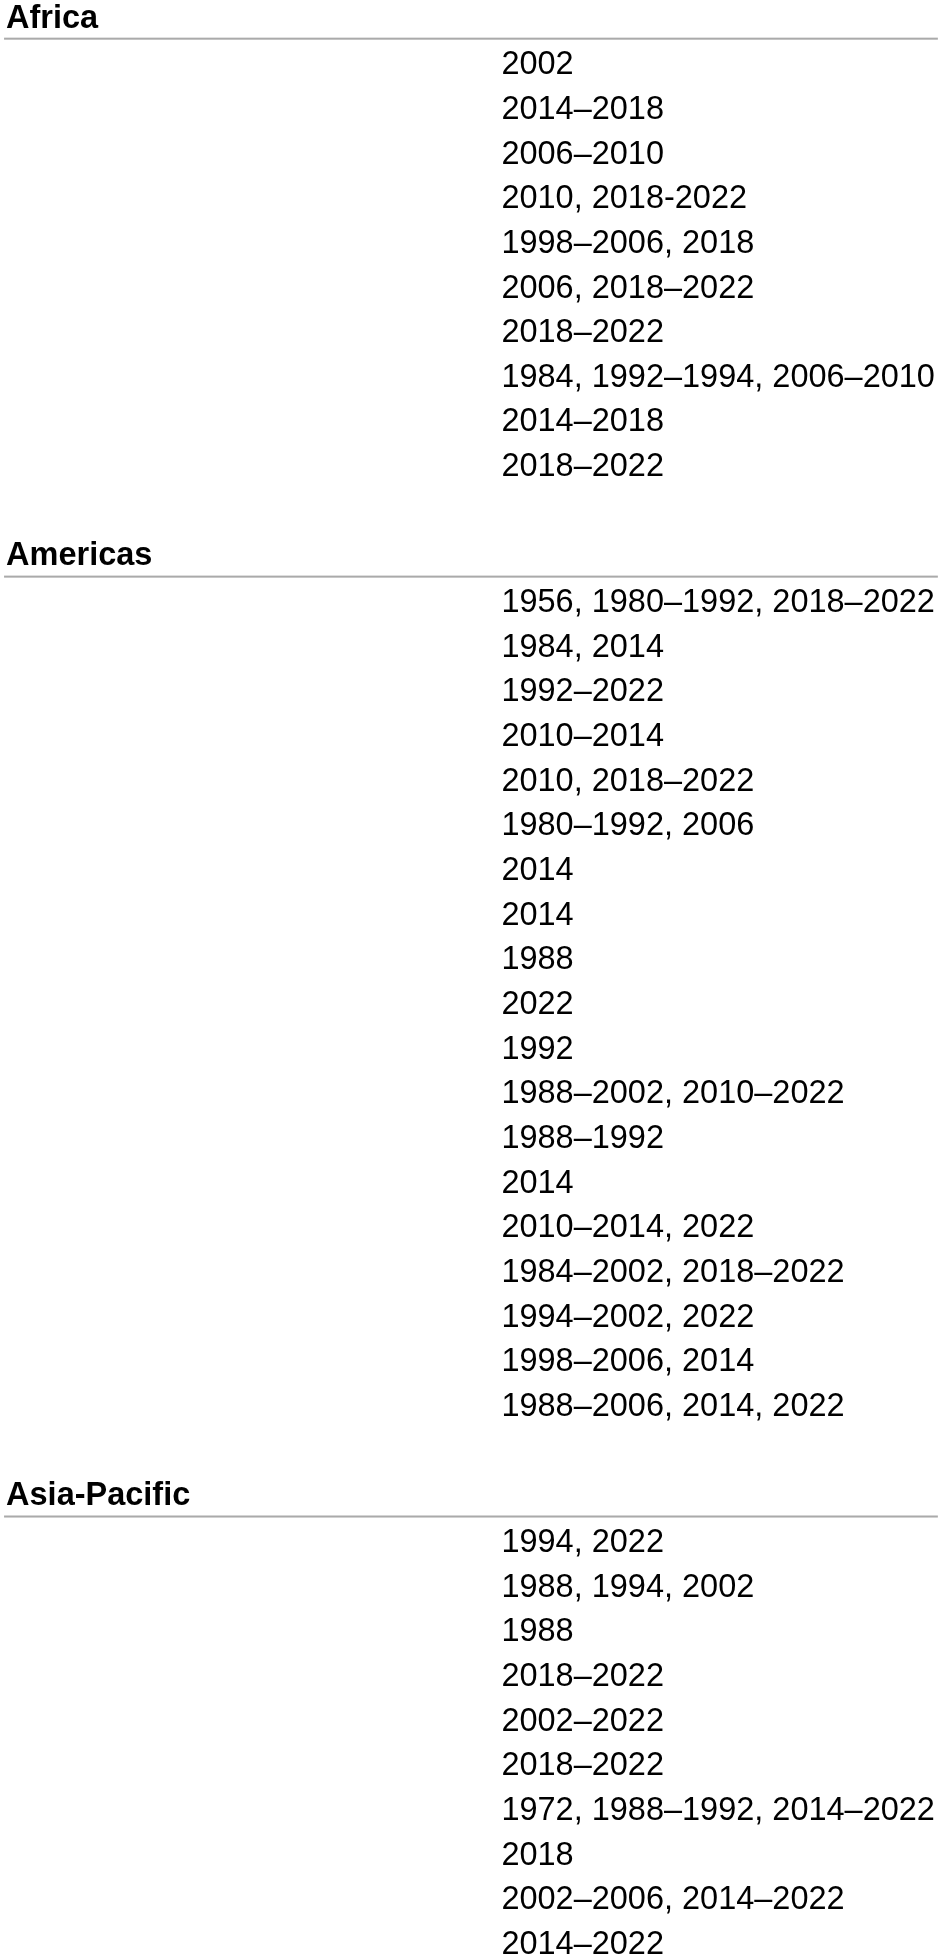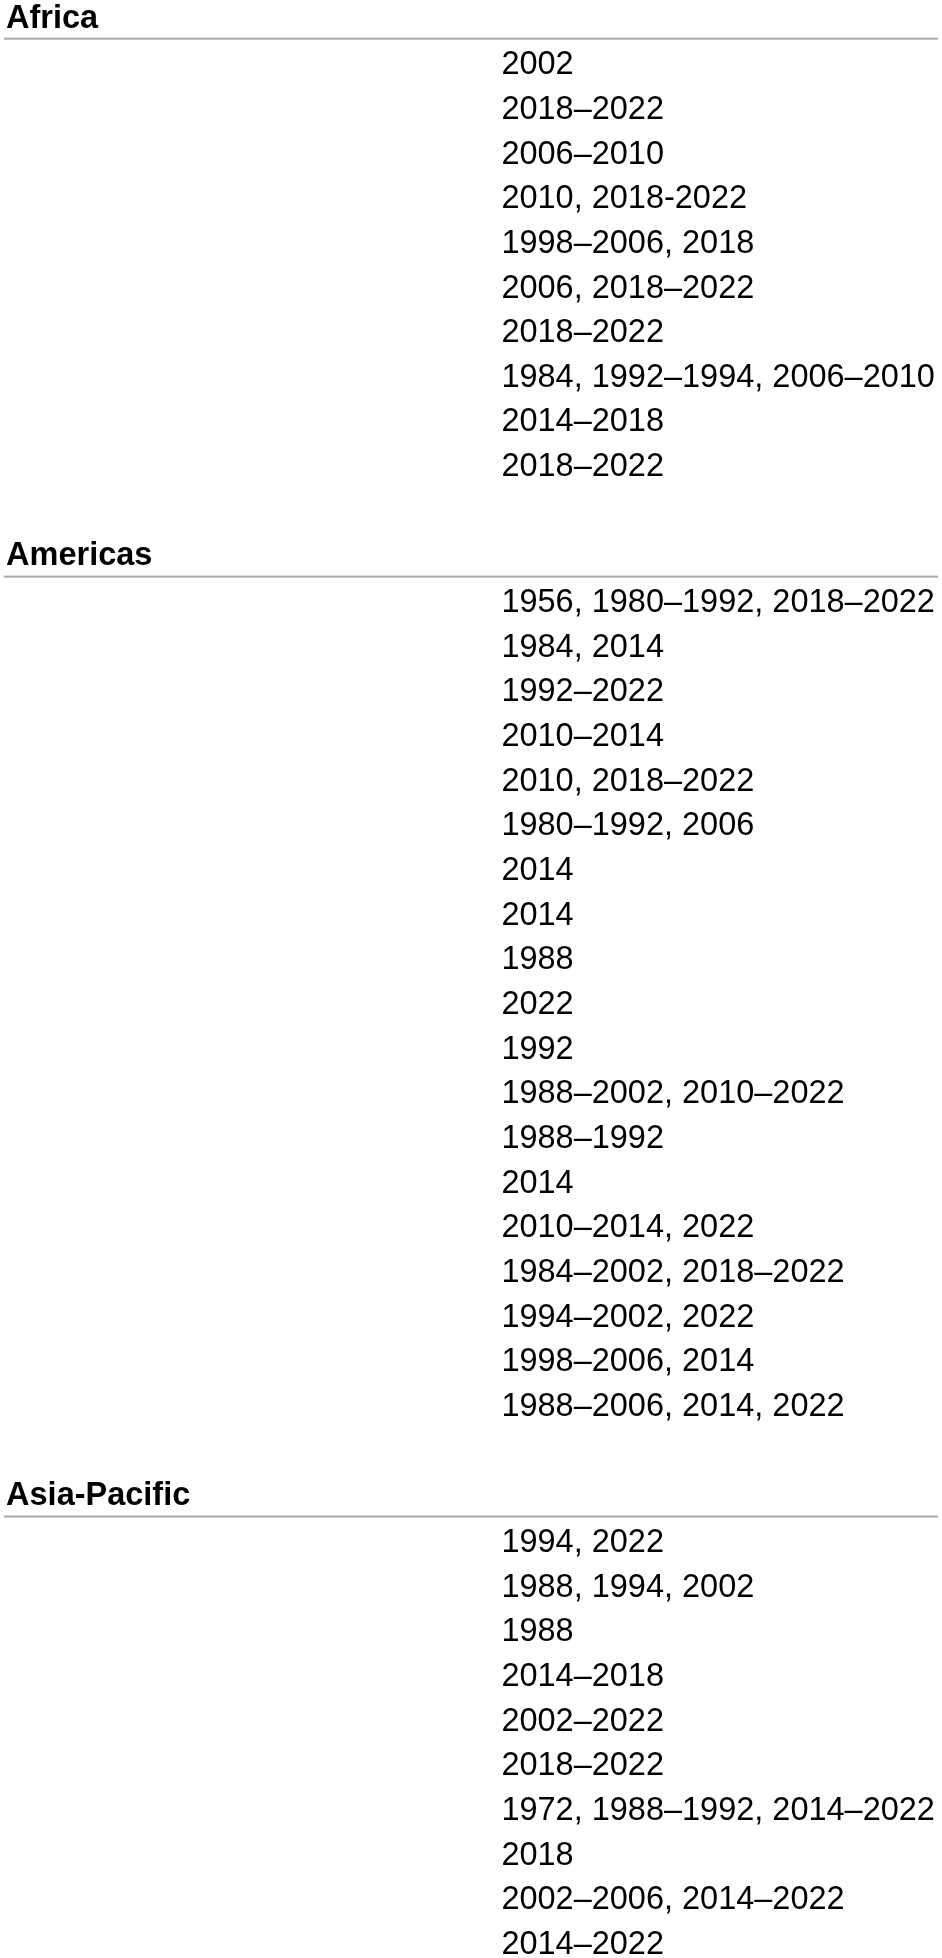row 3 | column 1: 2014–2018 -> 2018–2022
row 36 | column 1: 2018–2022 -> 2014–2018
